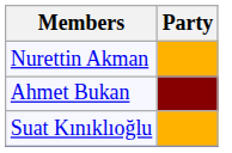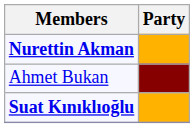Nurettin Akman | Members: normal -> bold
Suat Kınıklıoğlu | Members: normal -> bold
